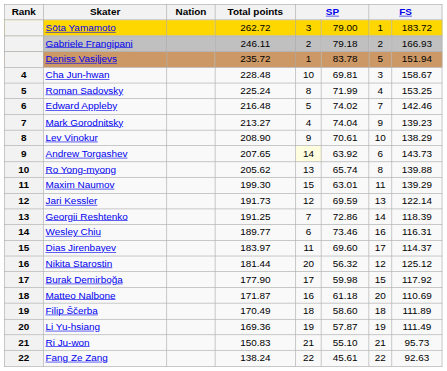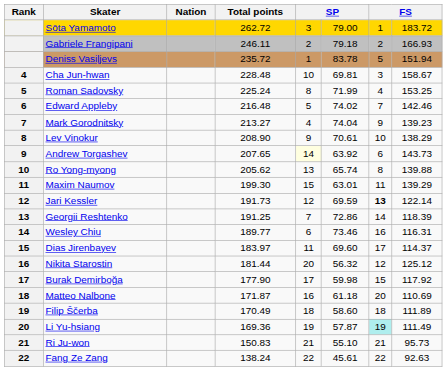Jari Kessler | column 7: normal -> bold
Li Yu-hsiang | column 7: no background -> paleturquoise background
